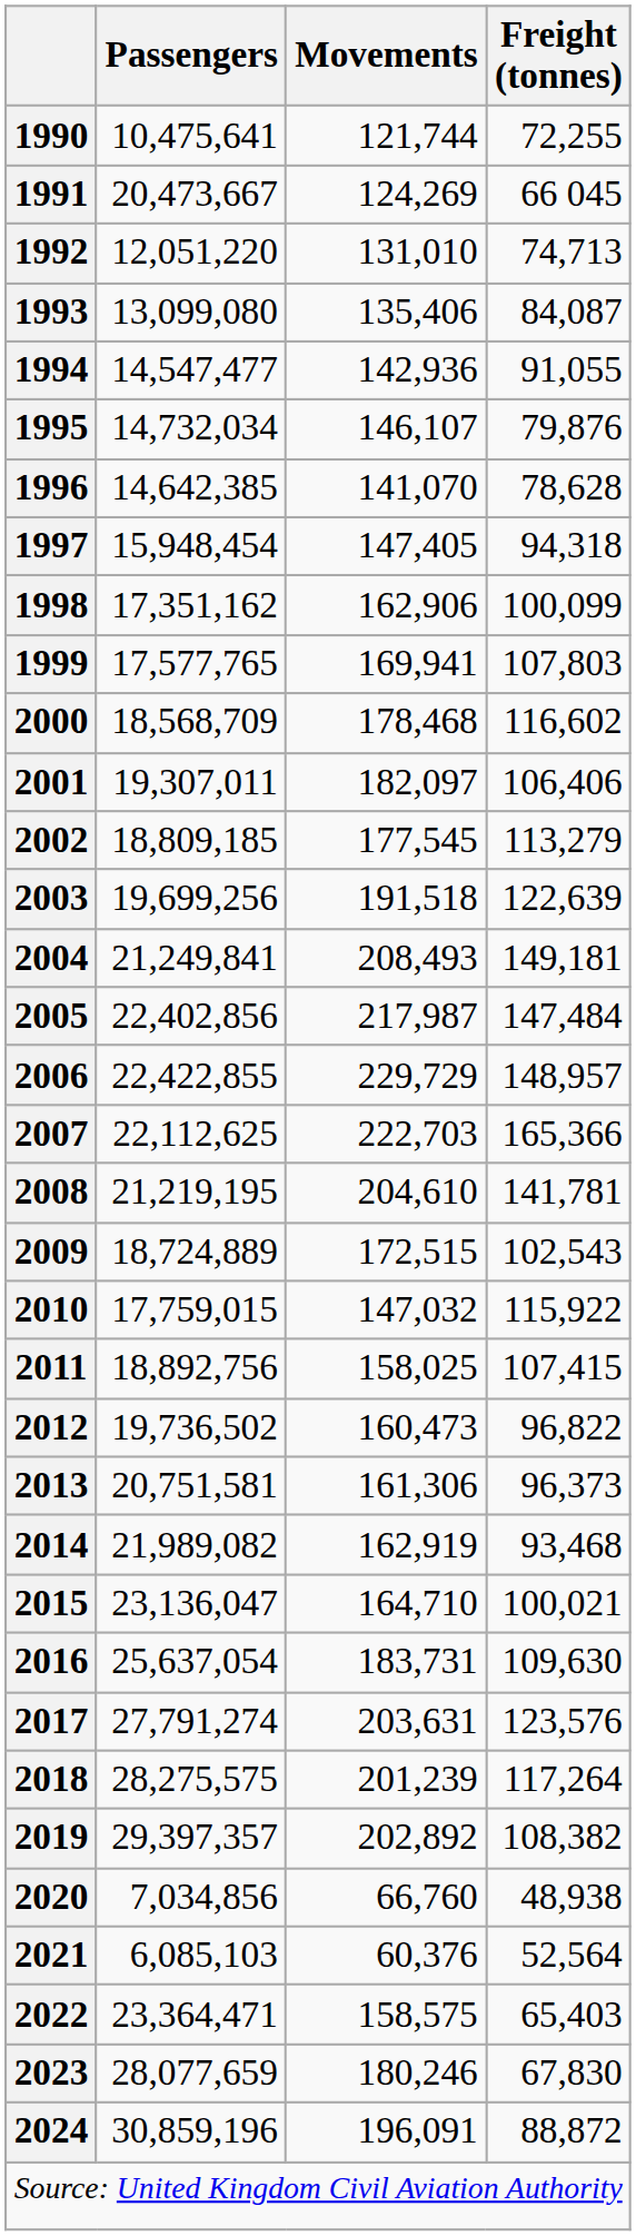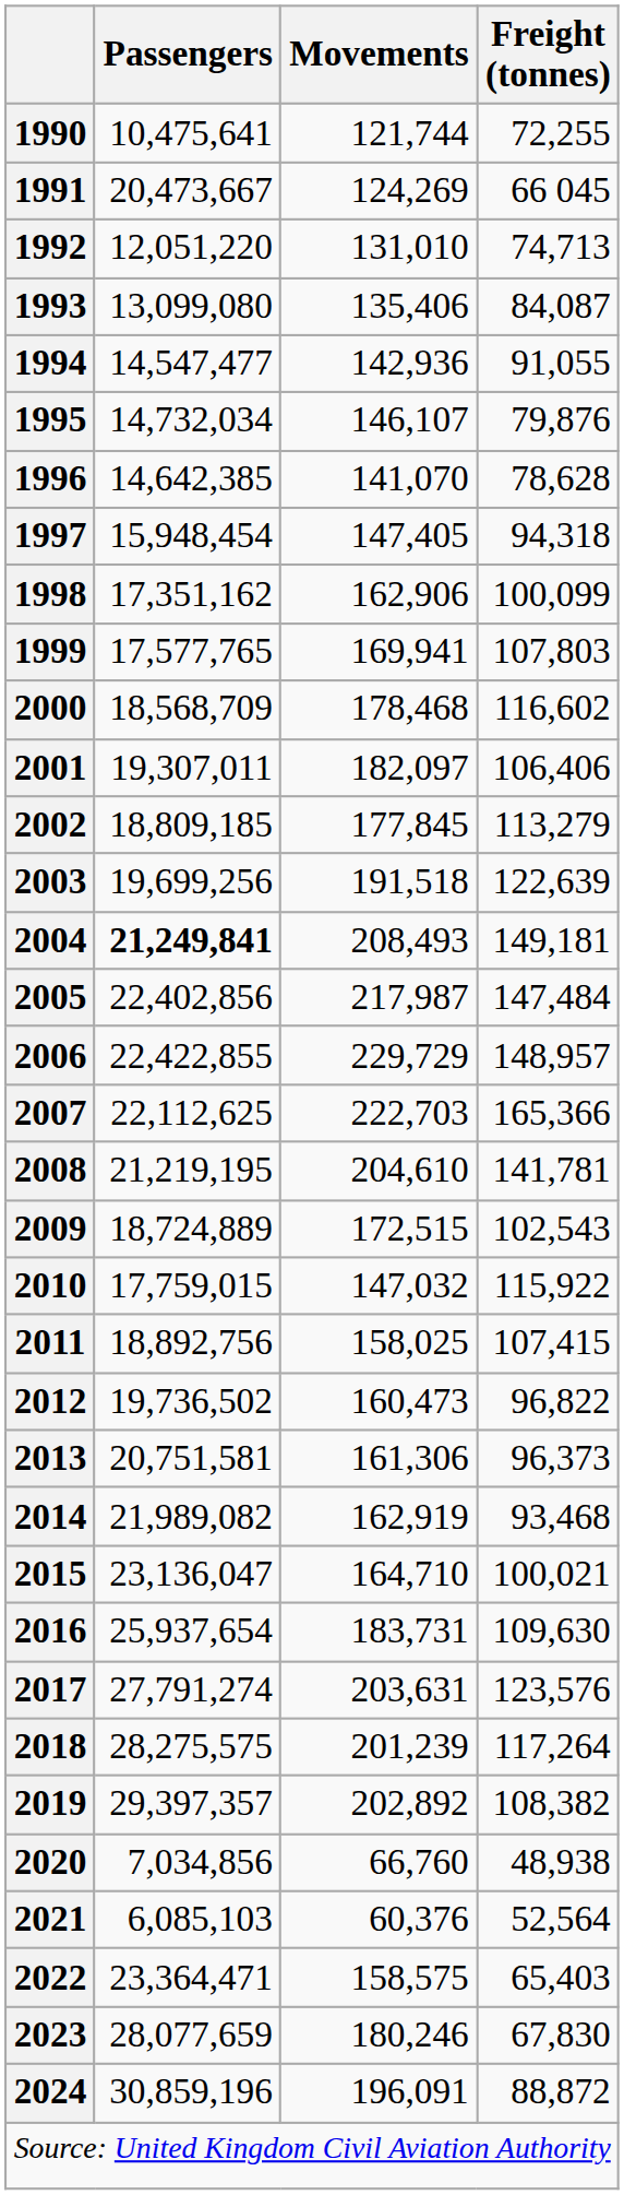2002 | Movements: 177,545 -> 177,845
2004 | Passengers: normal -> bold
2016 | Passengers: 25,637,054 -> 25,937,654
